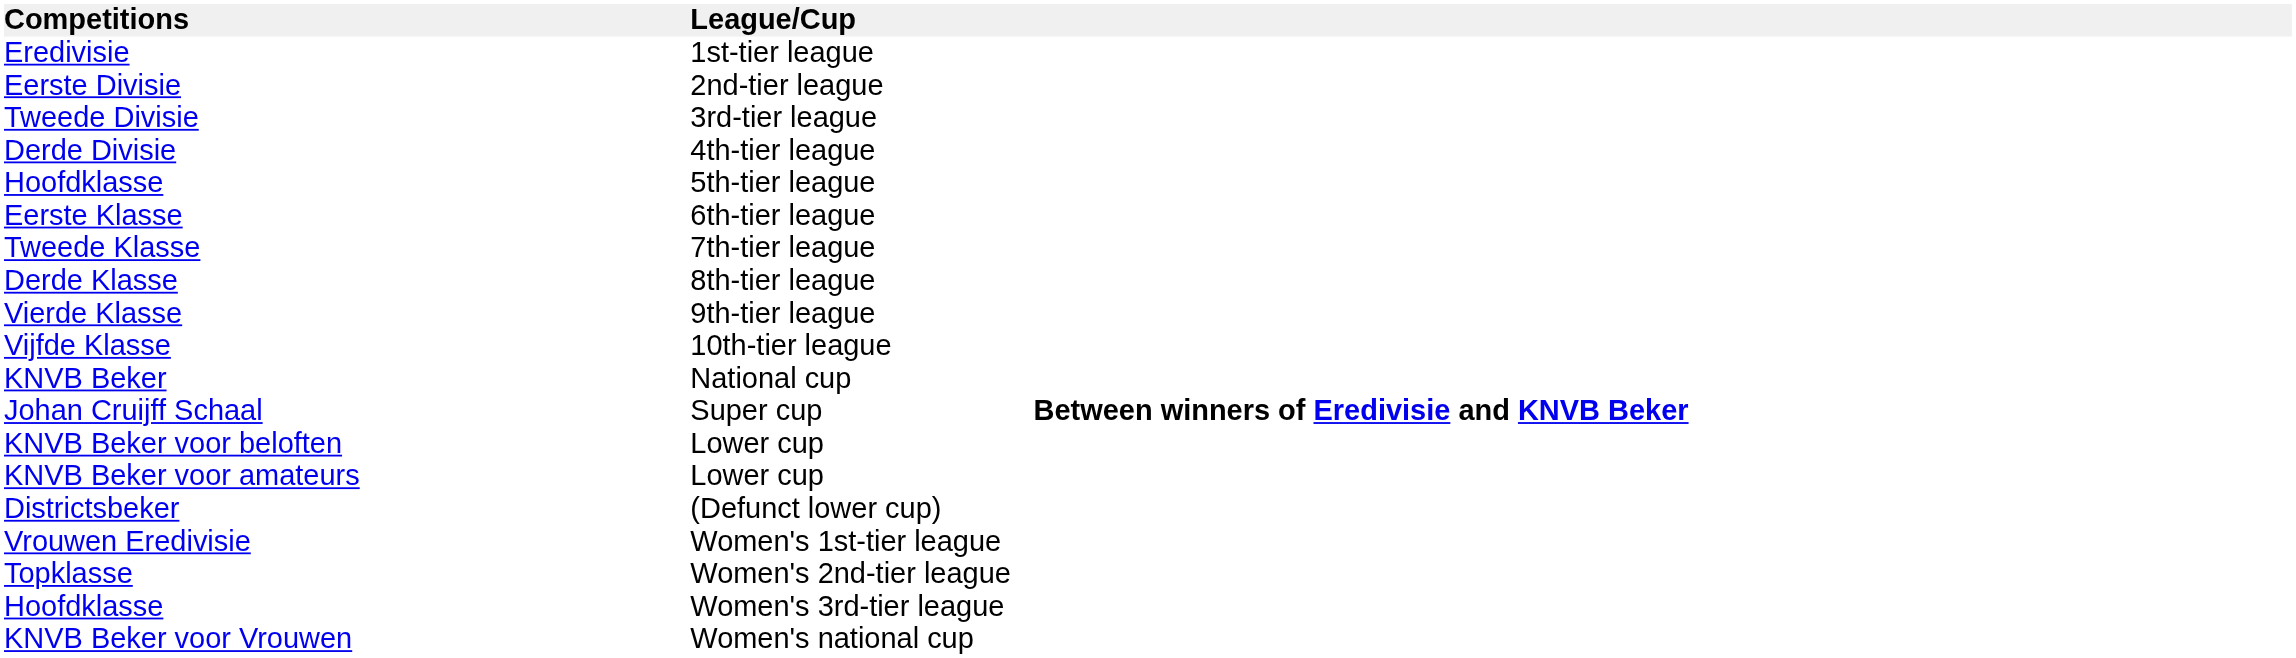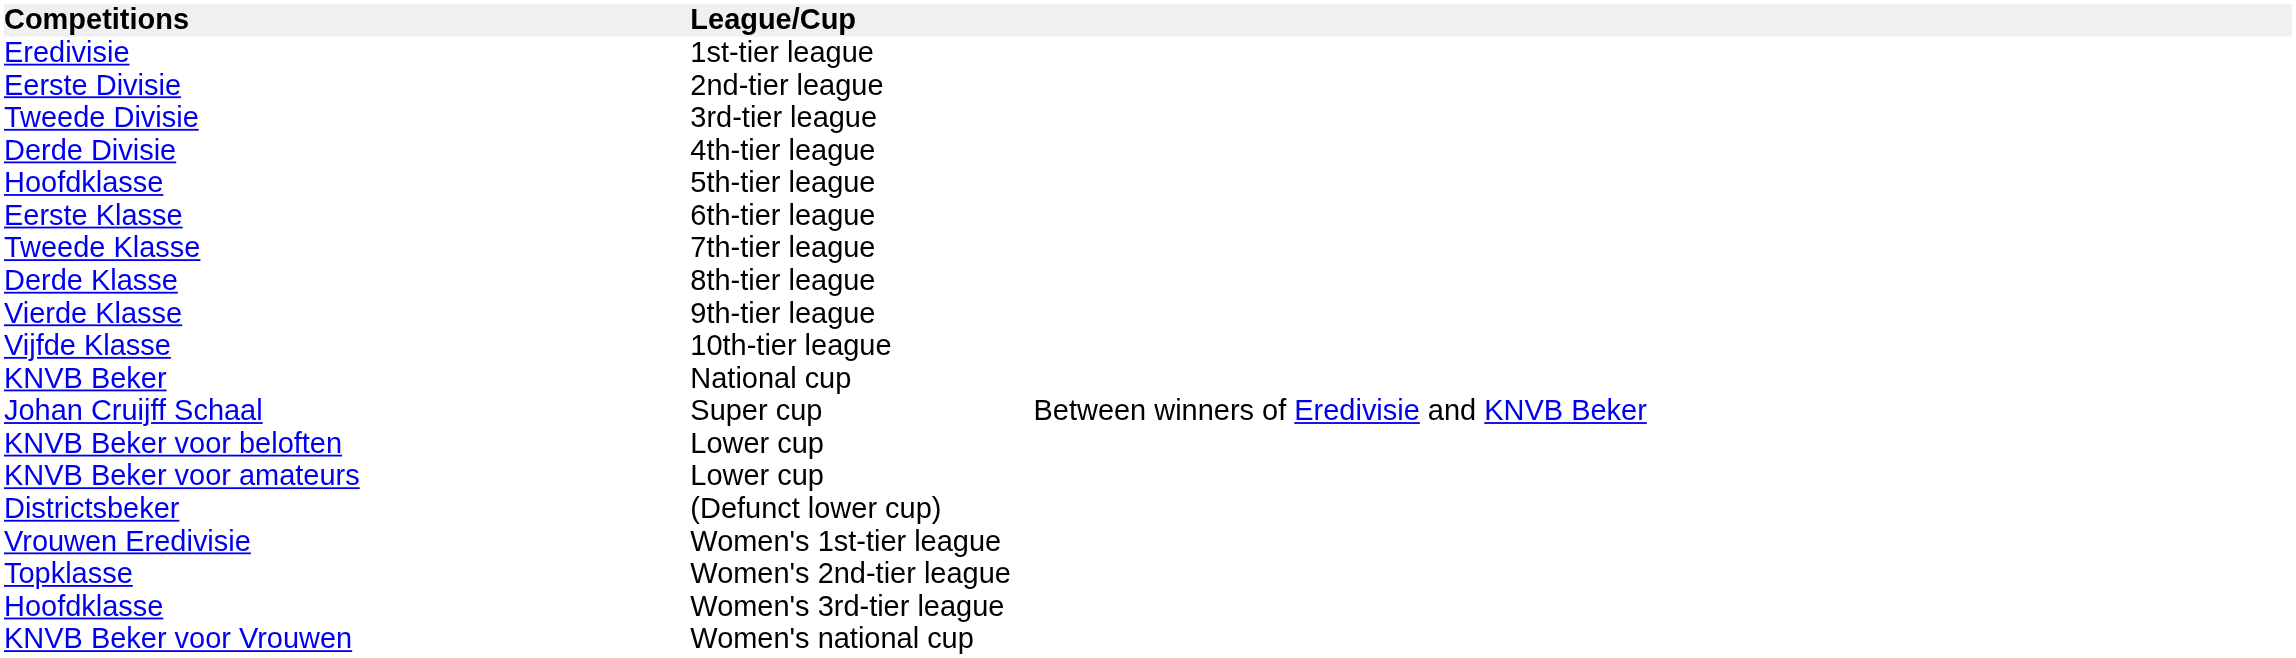Johan Cruijff Schaal | column 3: bold -> normal
